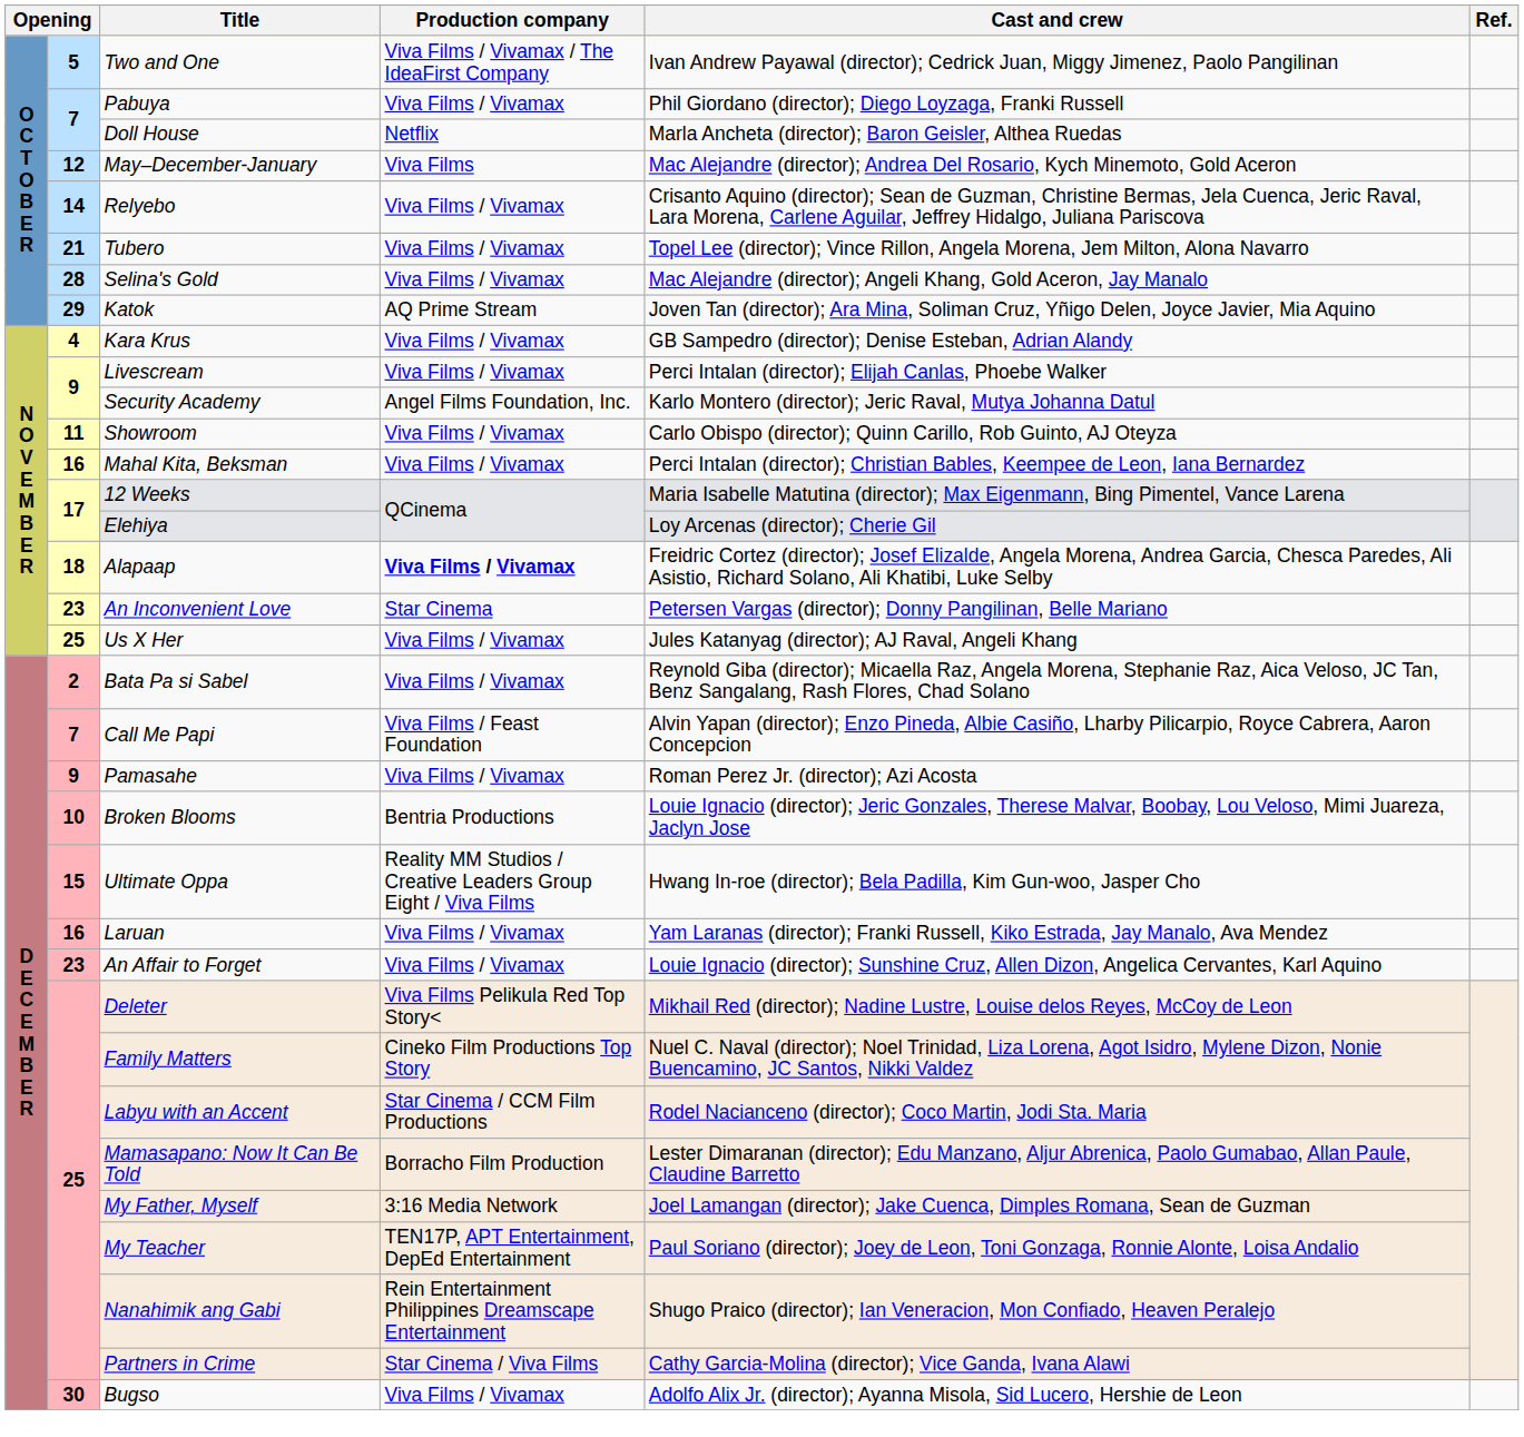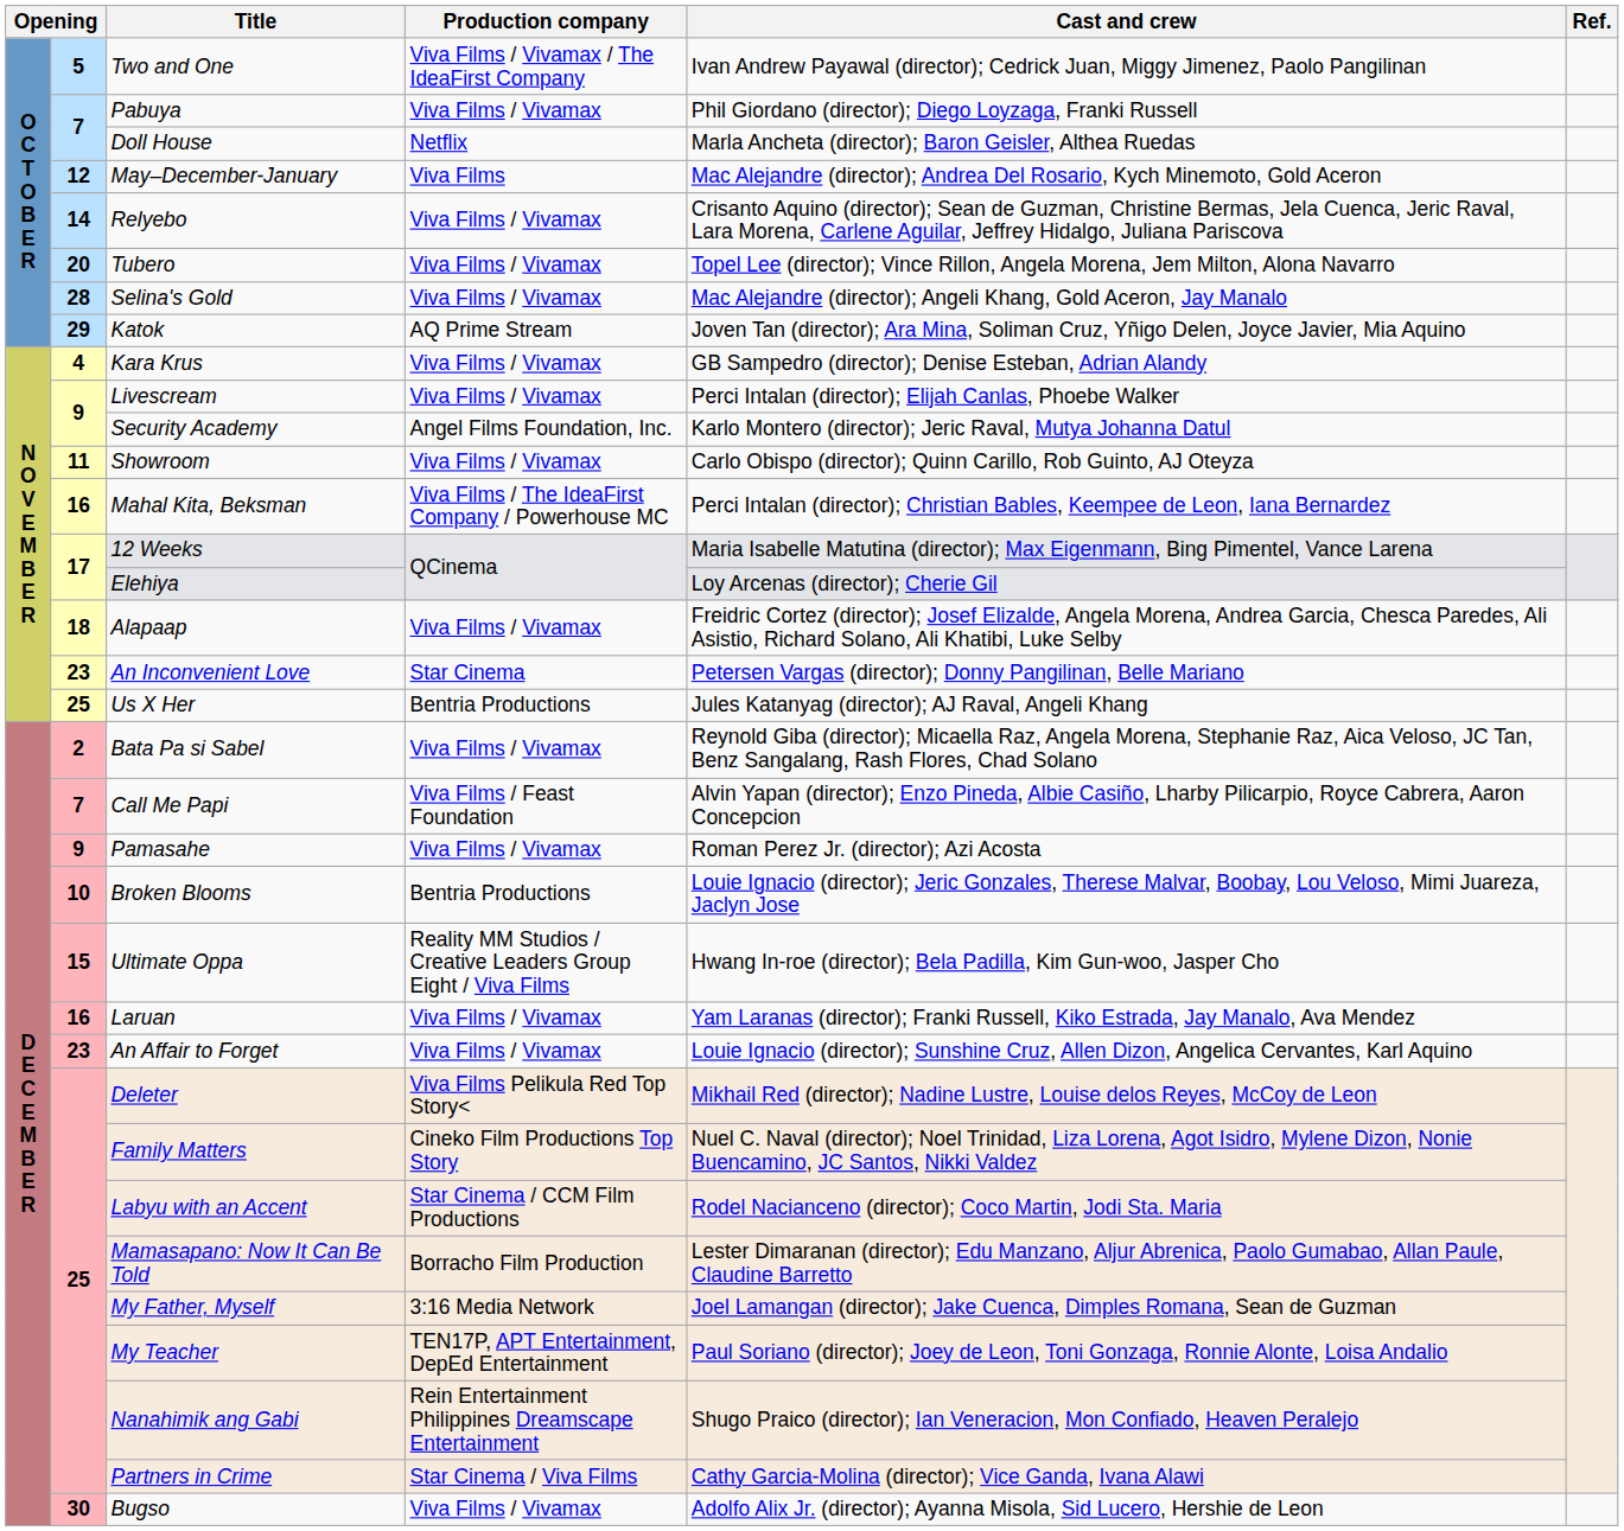Tubero | column 2: 21 -> 20
Mahal Kita, Beksman | Production company: Viva Films / Vivamax -> Viva Films / The IdeaFirst Company / Powerhouse MC
Alapaap | Production company: bold -> normal
Us X Her | Production company: Viva Films / Vivamax -> Bentria Productions
